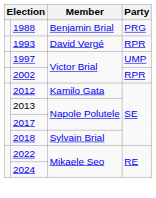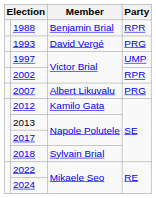1988 | Party: PRG -> RPR
1993 | Party: RPR -> PRG
+ row: 2007 | Albert Likuvalu | PRG
